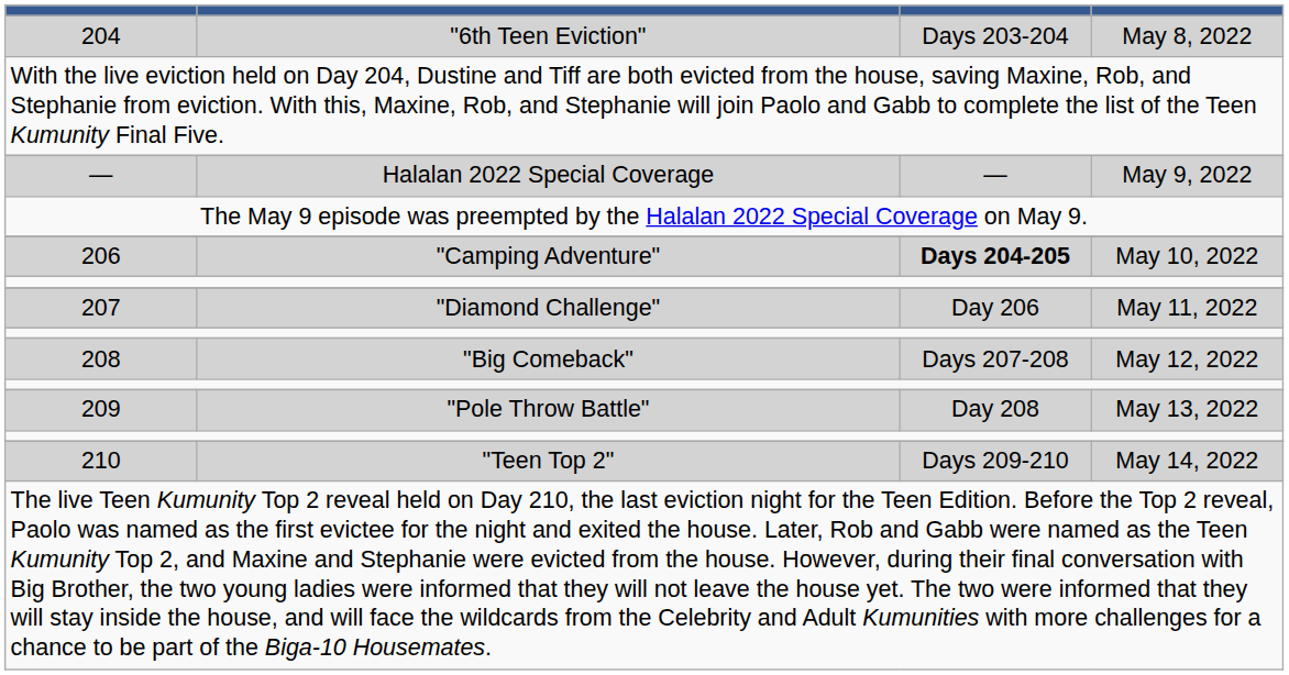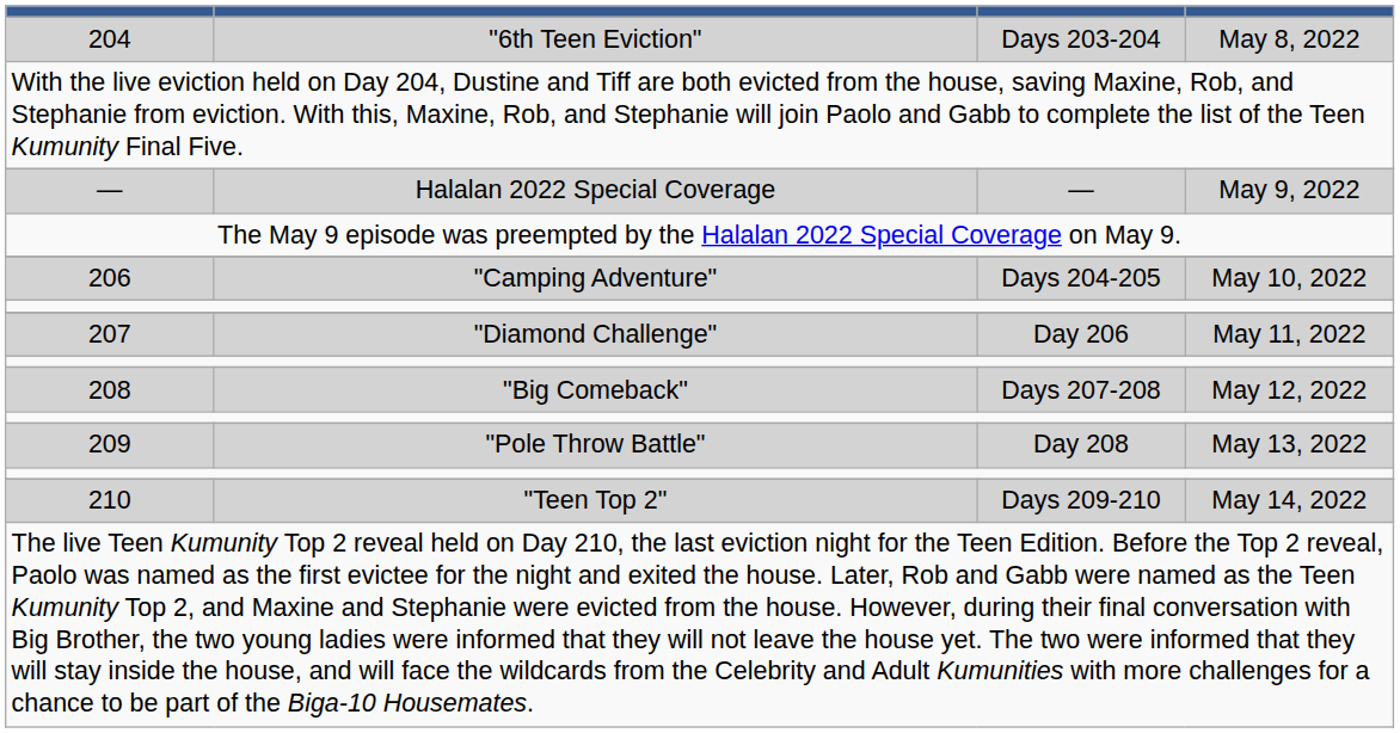206 | column 3: bold -> normal
